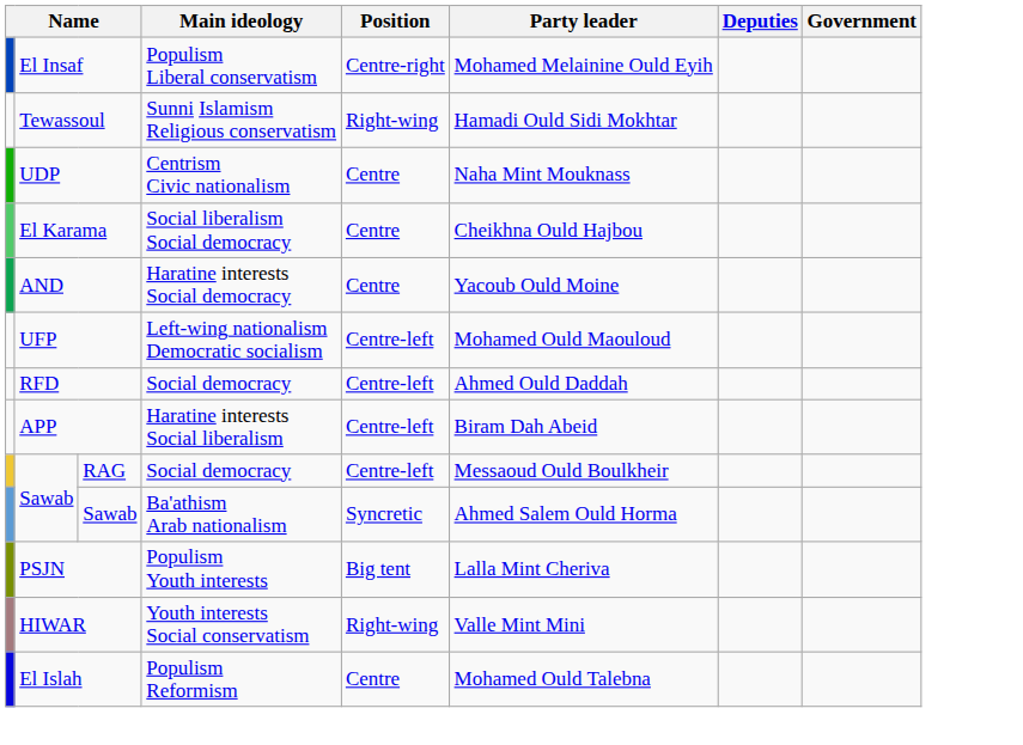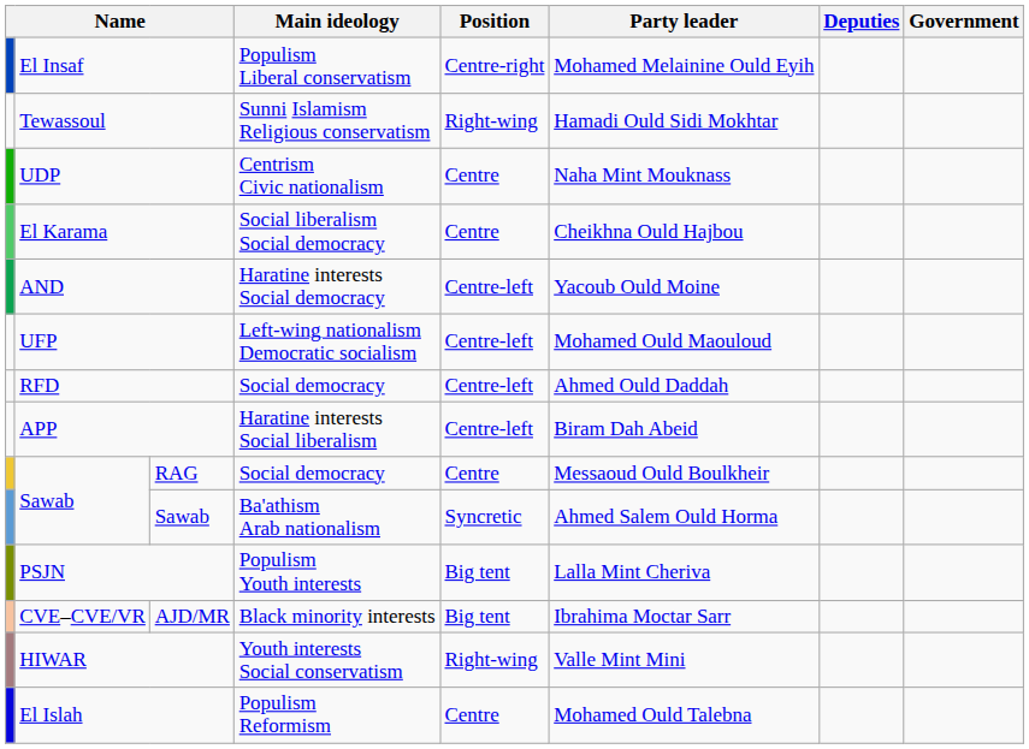AND | Position: Centre -> Centre-left
RAG | Position: Centre-left -> Centre
+ row: CVE–CVE/VR | AJD/MR | Black minority interests | Big tent | Ibrahima Moctar Sarr
